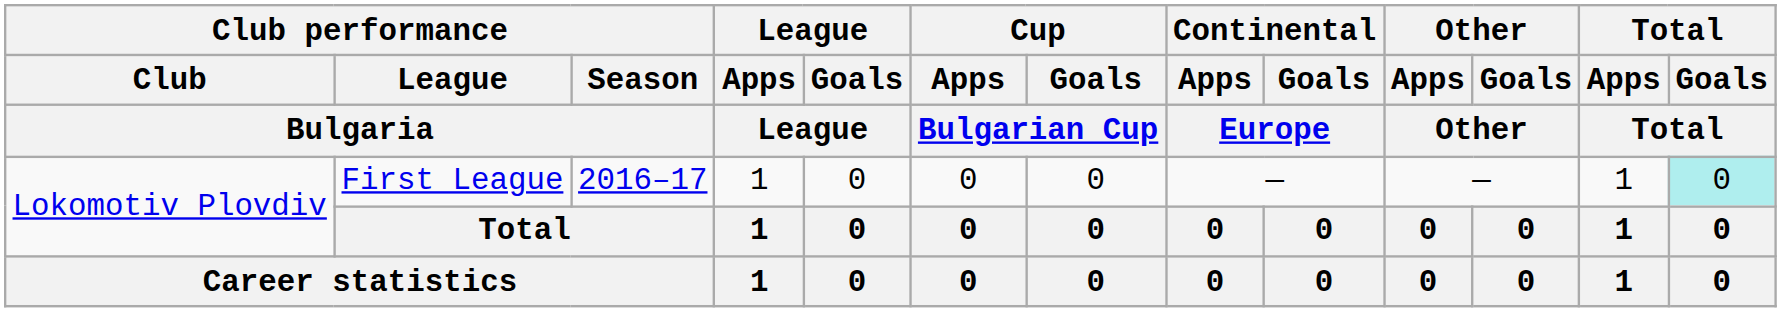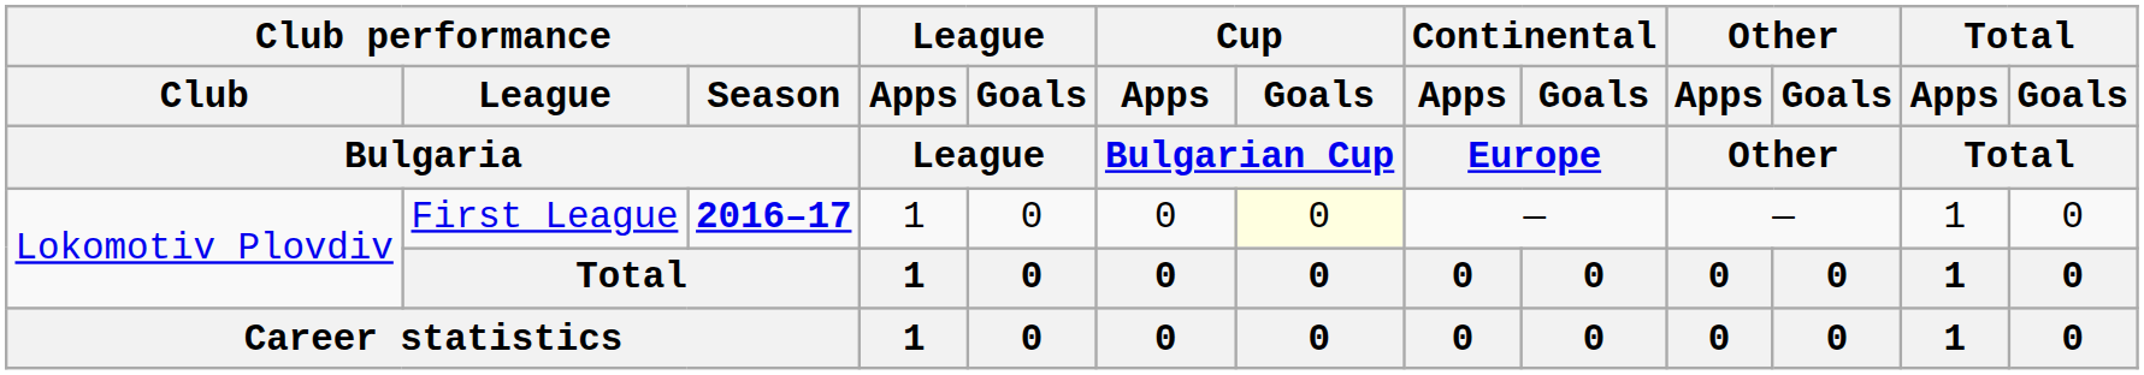Lokomotiv Plovdiv / First League | Club performance / Season / Bulgaria: normal -> bold
Lokomotiv Plovdiv / First League | Cup / Goals / Bulgarian Cup: no background -> lightyellow background
Lokomotiv Plovdiv / First League | Total / Goals / Total: paleturquoise background -> no background
